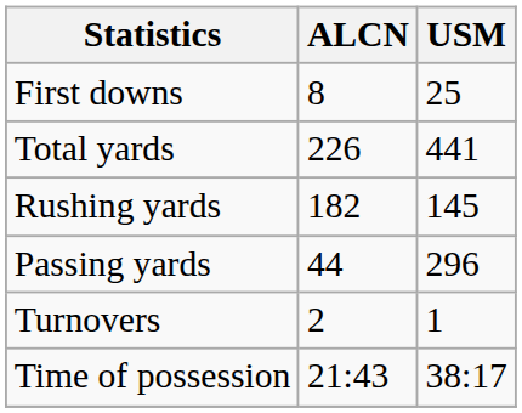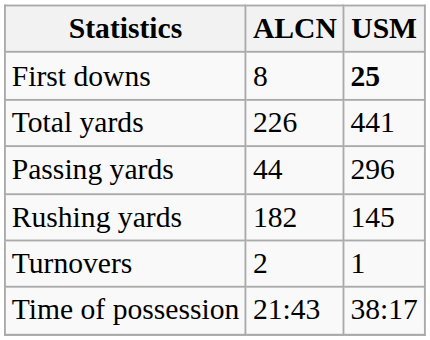First downs | USM: normal -> bold
rows swapped: Rushing yards <-> Passing yards
